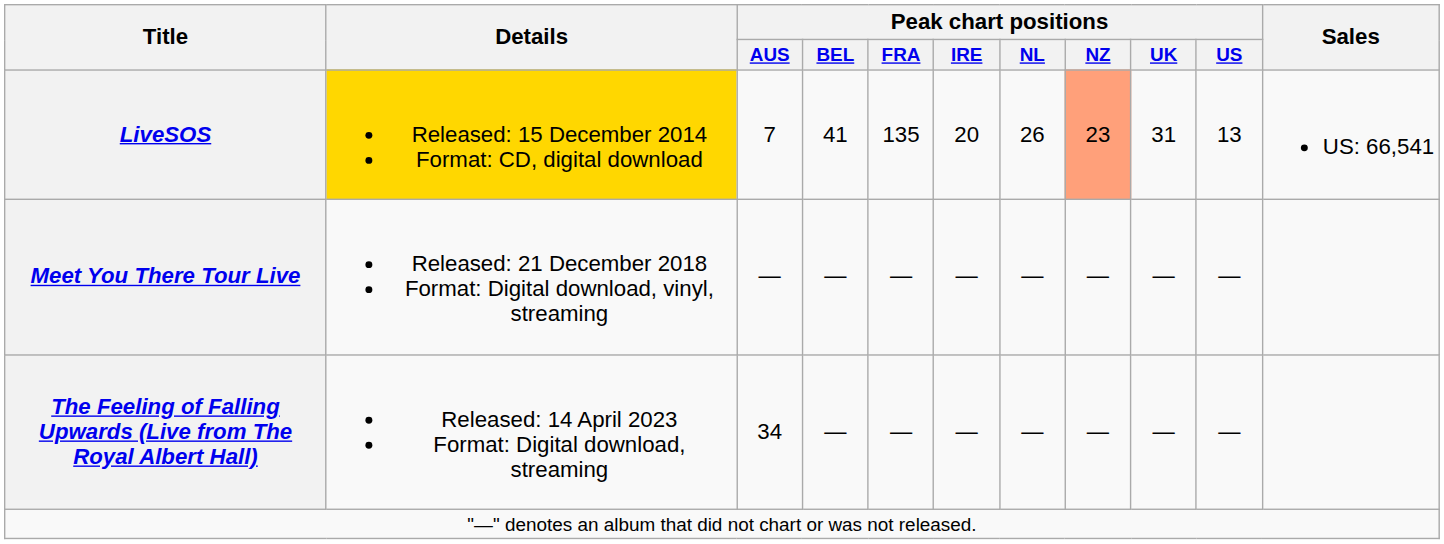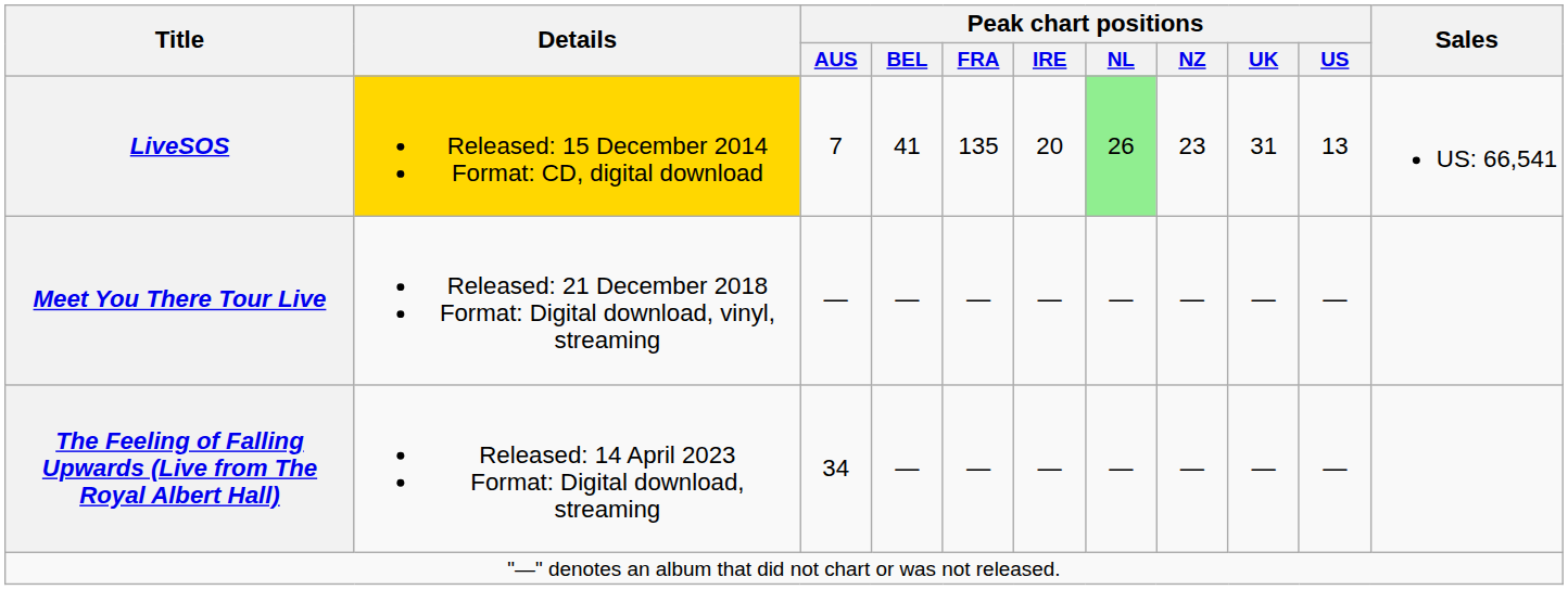LiveSOS | Peak chart positions / NL: no background -> lightgreen background
LiveSOS | Peak chart positions / NZ: lightsalmon background -> no background
